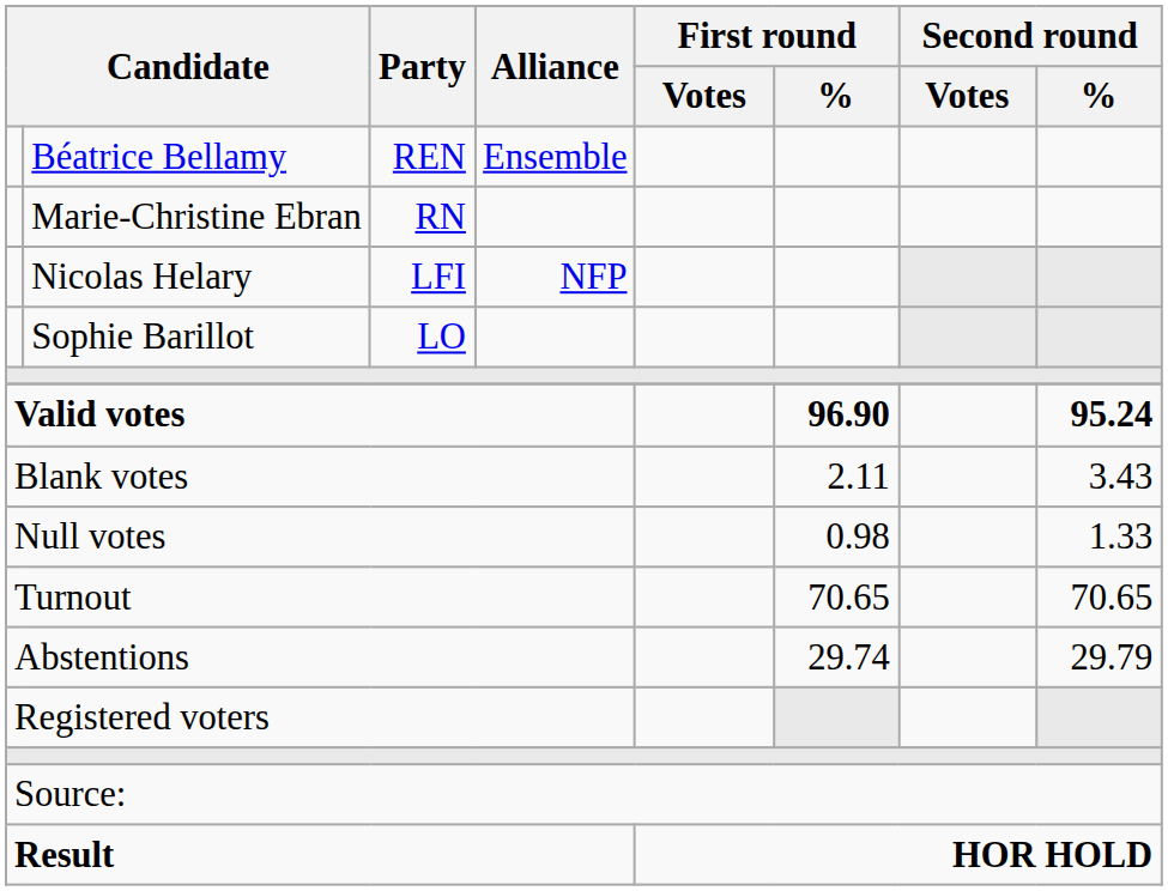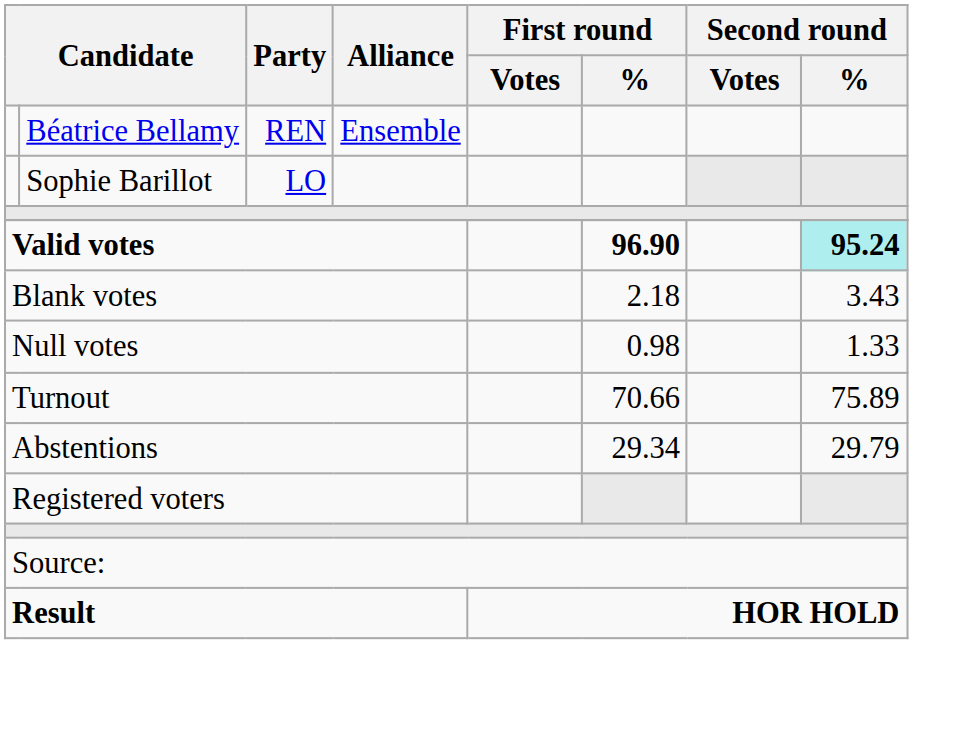- row: Marie-Christine Ebran | RN
- row: Nicolas Helary | LFI | NFP
Valid votes | Second round / %: no background -> paleturquoise background
Blank votes | First round / %: 2.11 -> 2.18
Turnout | First round / %: 70.65 -> 70.66
Turnout | Second round / %: 70.65 -> 75.89
Abstentions | First round / %: 29.74 -> 29.34
